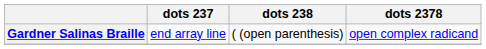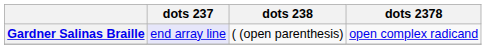Gardner Salinas Braille | dots 237: no background -> lavender background
